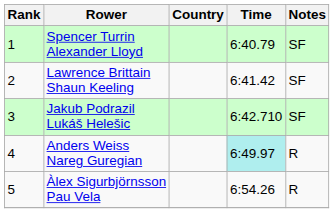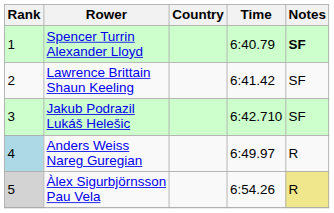Spencer Turrin Alexander Lloyd | Notes: normal -> bold
Anders Weiss Nareg Guregian | Rank: no background -> lightblue background
Anders Weiss Nareg Guregian | Time: paleturquoise background -> no background
Àlex Sigurbjörnsson Pau Vela | Rank: no background -> lightgrey background
Àlex Sigurbjörnsson Pau Vela | Notes: no background -> khaki background
